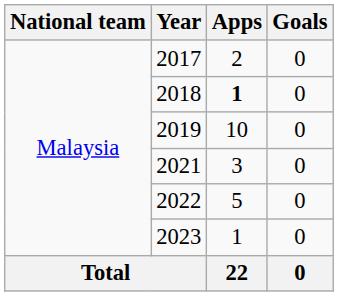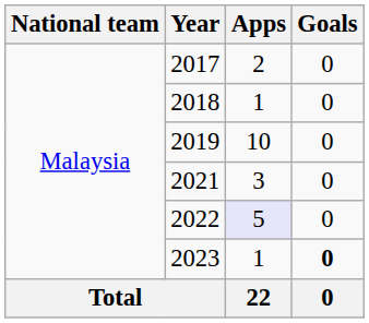2018 | Apps: bold -> normal
2022 | Apps: no background -> lavender background
2023 | Goals: normal -> bold
